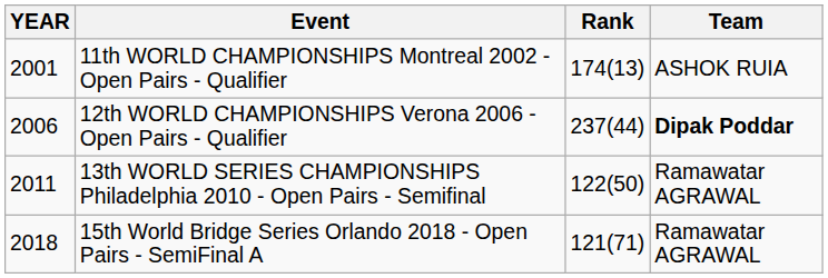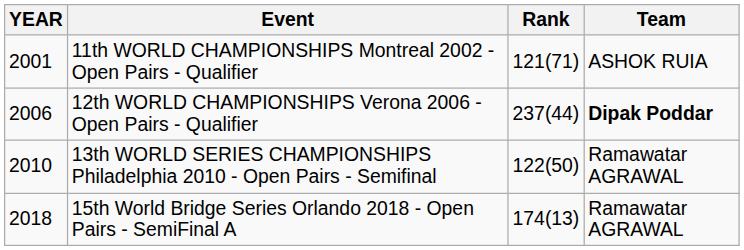row 2 | Rank: 174(13) -> 121(71)
row 4 | YEAR: 2011 -> 2010
row 5 | Rank: 121(71) -> 174(13)
